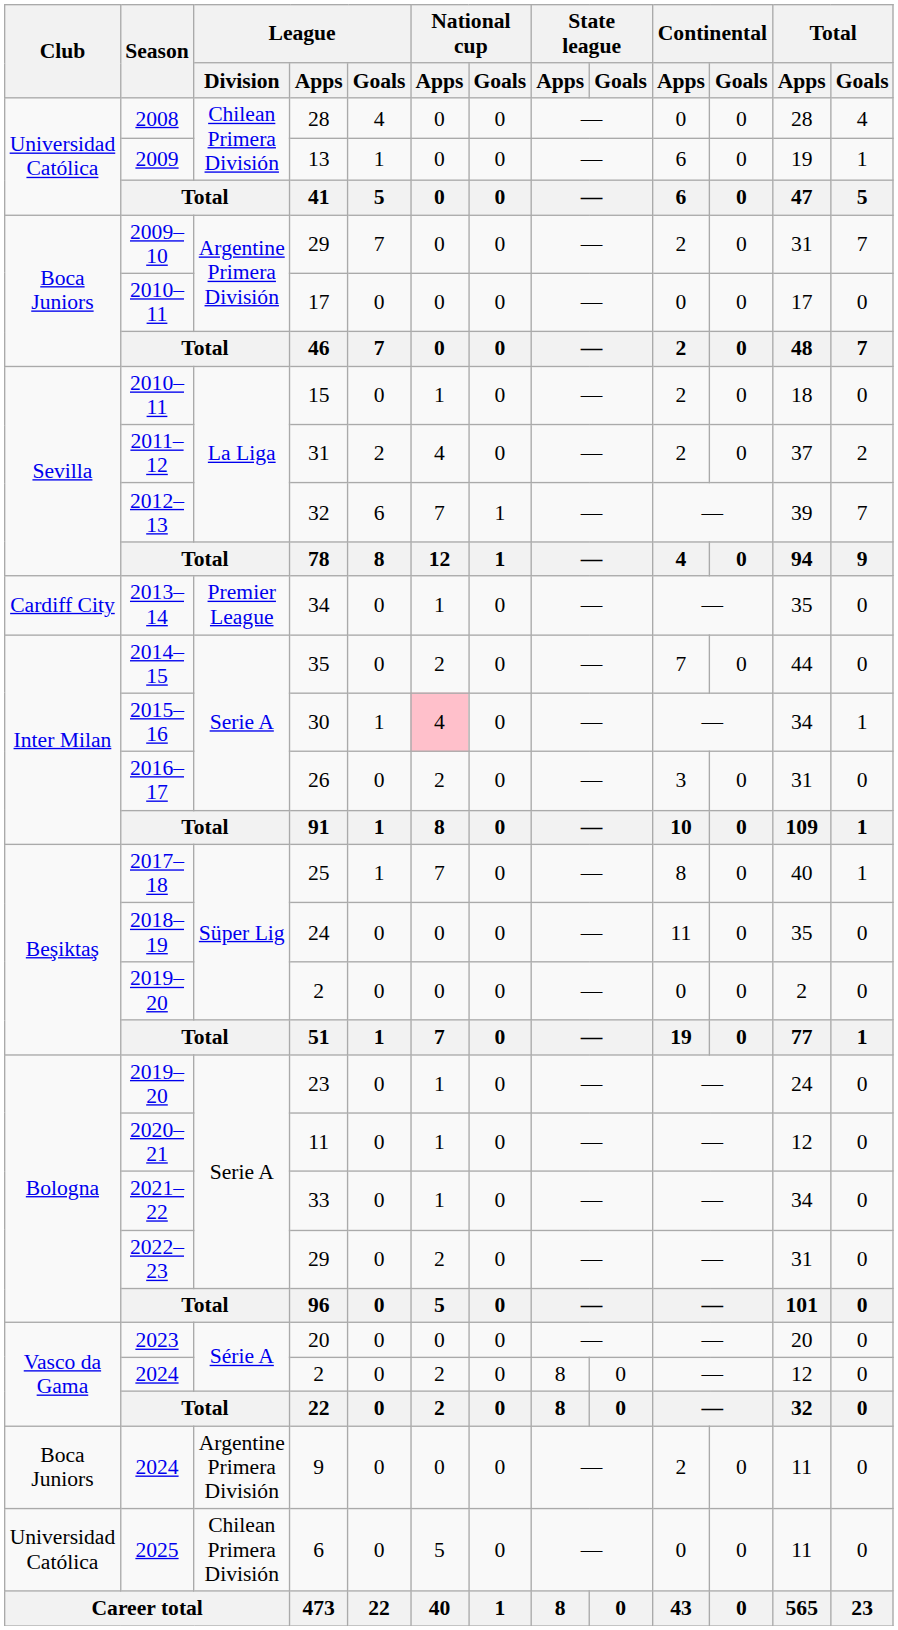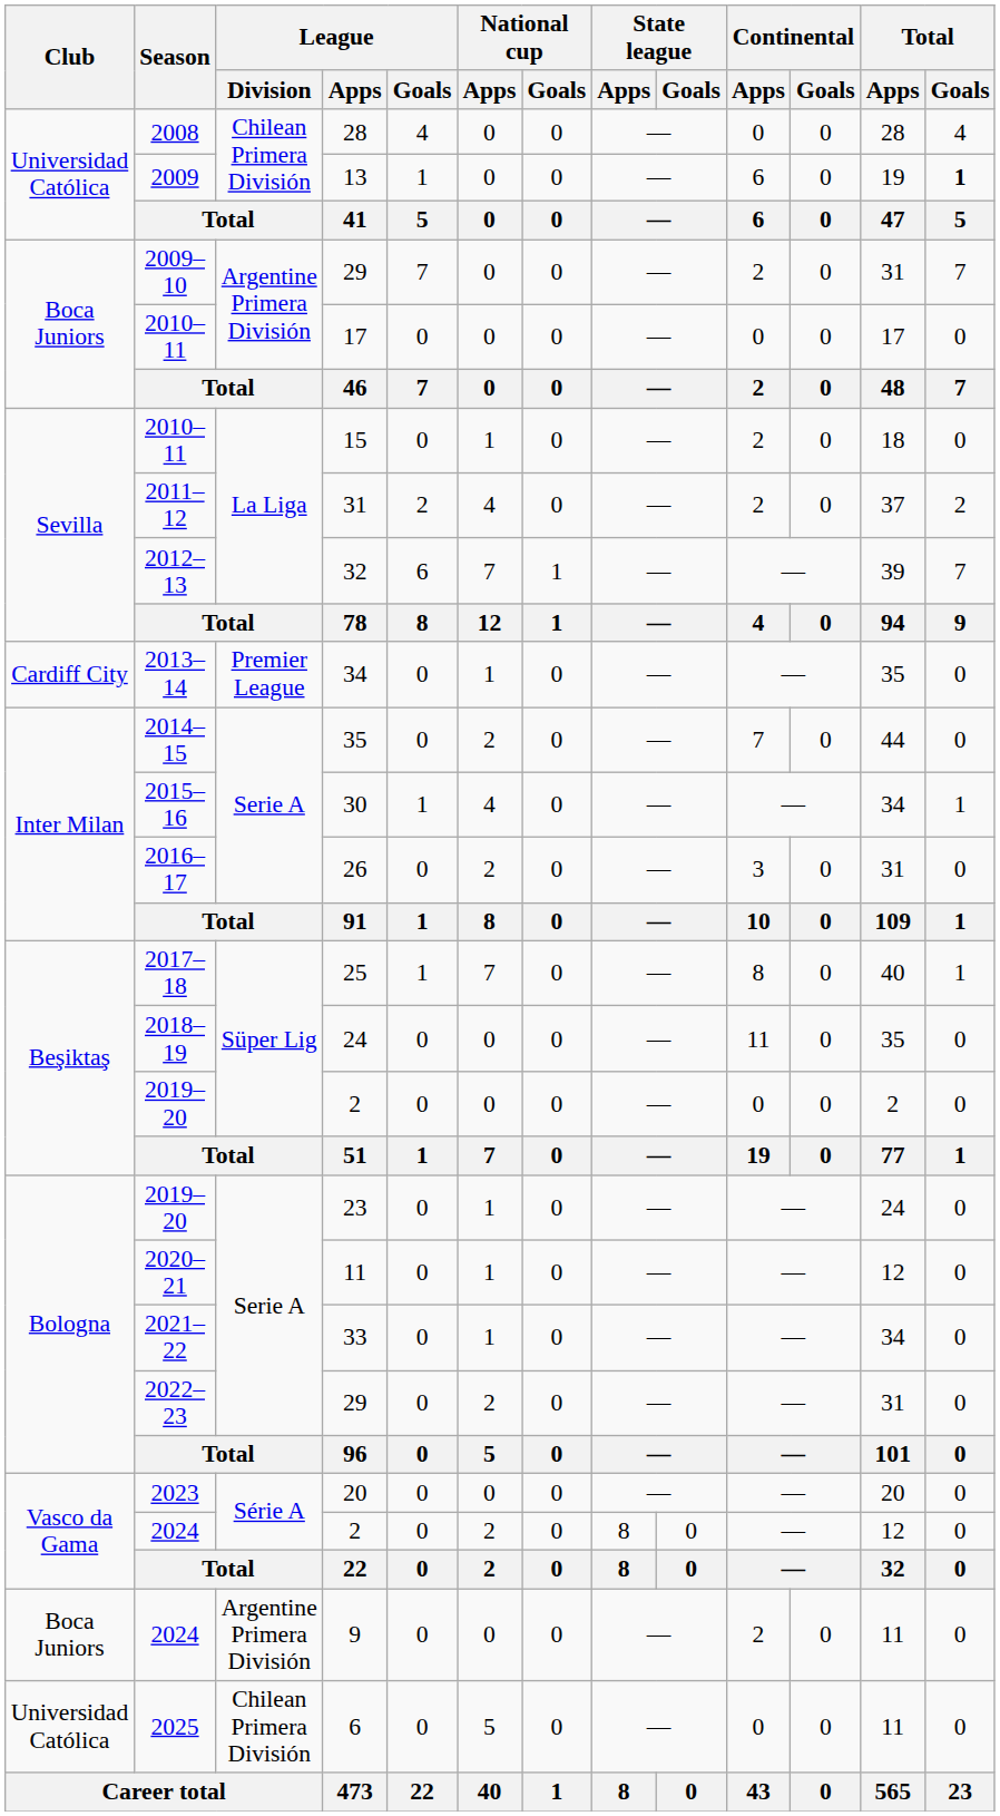13 | Total / Goals: normal -> bold
30 | National cup / Apps: pink background -> no background
